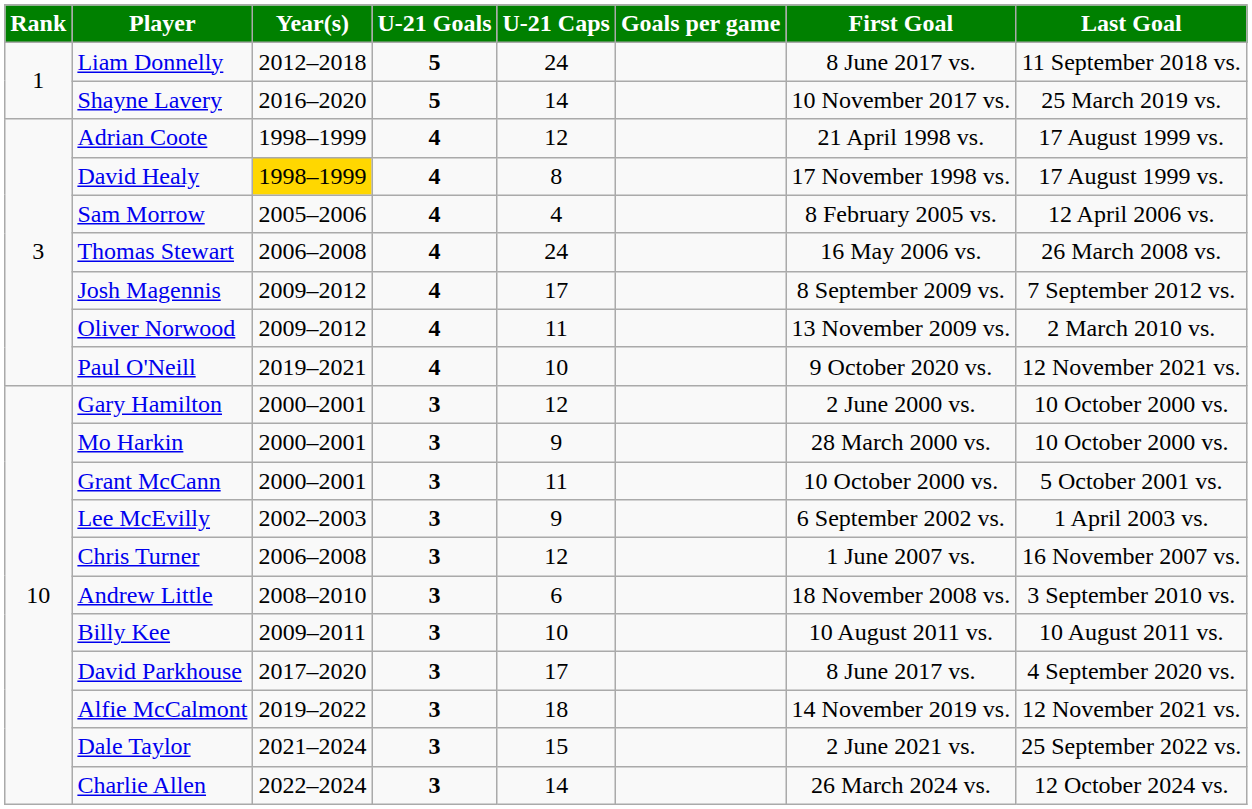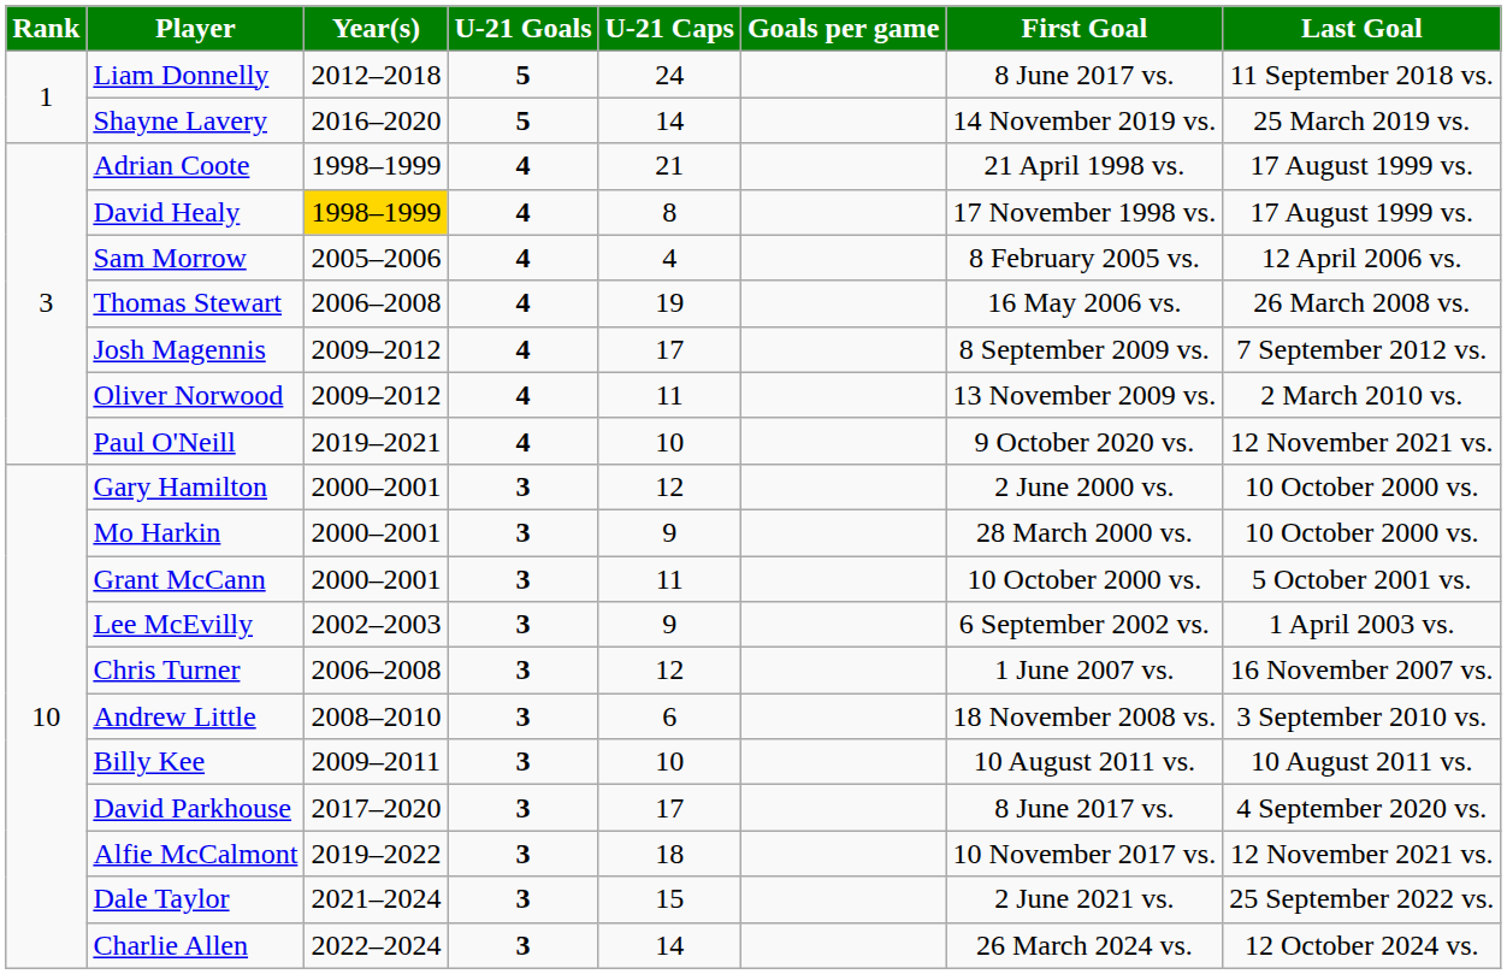Shayne Lavery | First Goal: 10 November 2017 vs. -> 14 November 2019 vs.
Adrian Coote | U-21 Caps: 12 -> 21
Thomas Stewart | U-21 Caps: 24 -> 19
Alfie McCalmont | First Goal: 14 November 2019 vs. -> 10 November 2017 vs.
